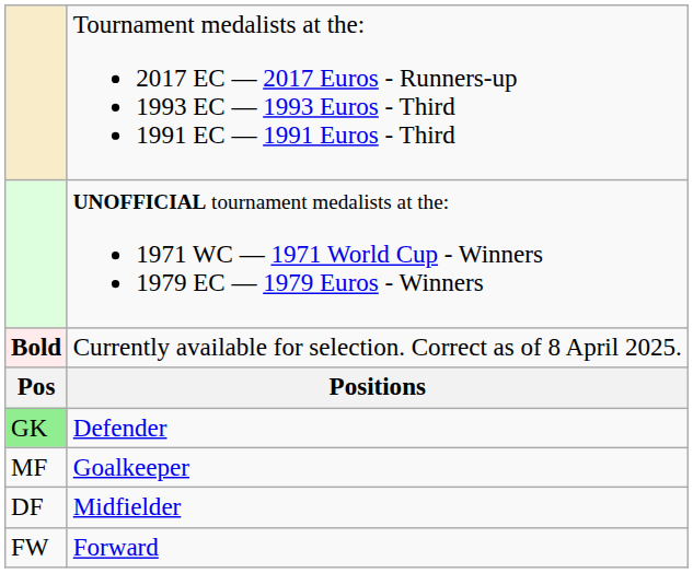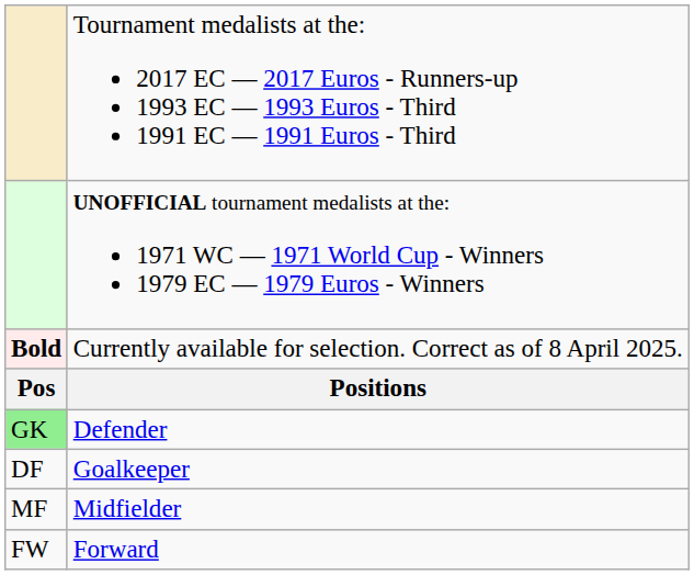row 6 | column 1: MF -> DF
row 7 | column 1: DF -> MF
